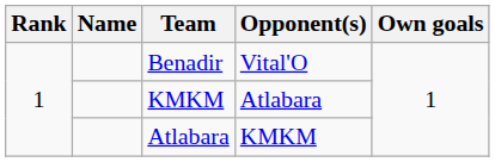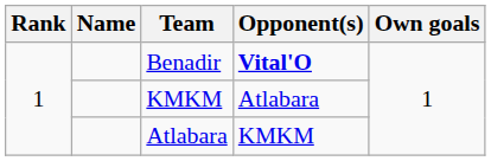Benadir | Opponent(s): normal -> bold
